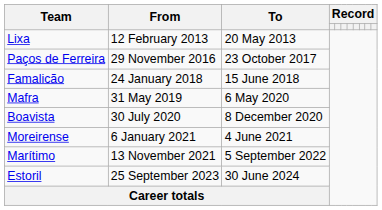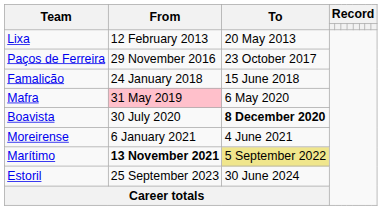Mafra | From: no background -> pink background
Boavista | To: normal -> bold
Marítimo | From: normal -> bold
Marítimo | To: no background -> khaki background
